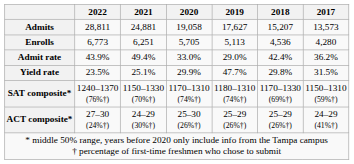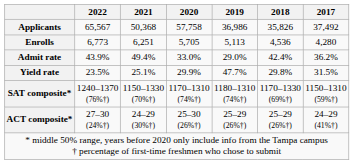+ row: Applicants | 65,567 | 50,368 | 57,758 | 36,986 | 35,826 | 37,492
- row: Admits | 28,811 | 24,881 | 19,058 | 17,627 | 15,207 | 13,573
